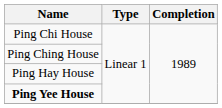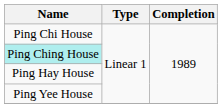Ping Ching House | Name: no background -> paleturquoise background
Ping Yee House | Name: bold -> normal
